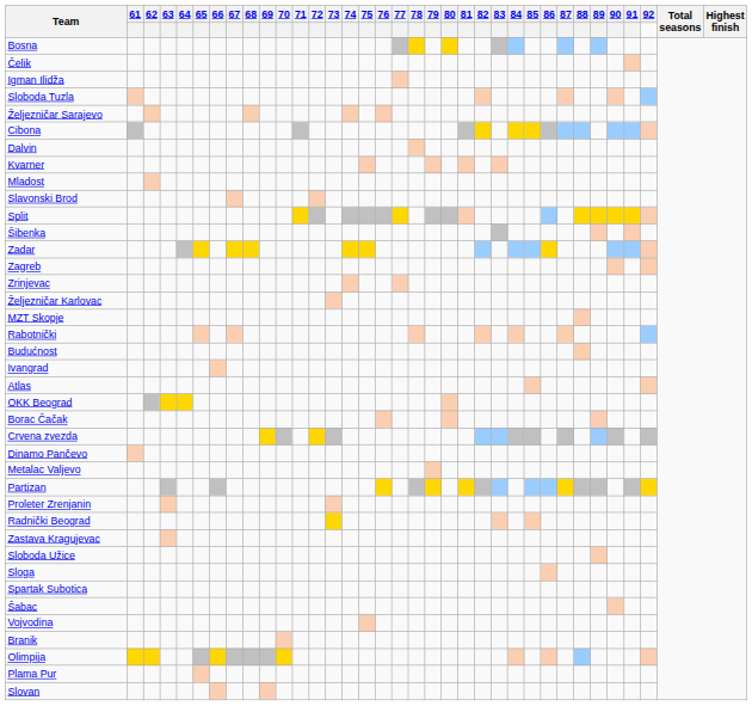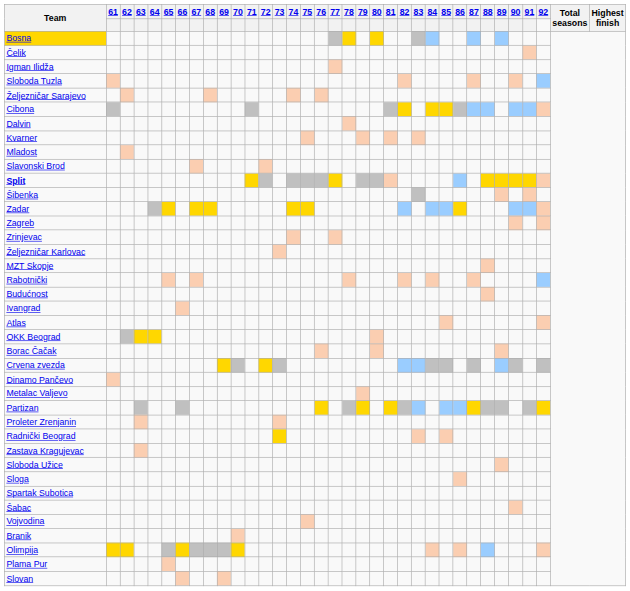Bosna | Team: no background -> gold background
Split | Team: normal -> bold
